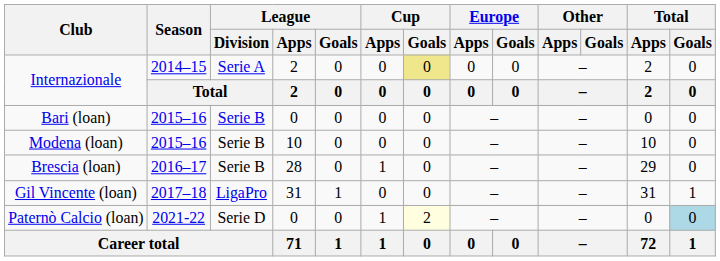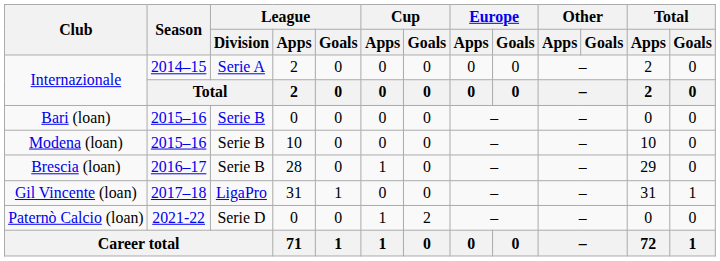Internazionale / 2014–15 | Cup / Goals: khaki background -> no background
Paternò Calcio (loan) | Cup / Goals: lightyellow background -> no background
Paternò Calcio (loan) | Total / Goals: lightblue background -> no background
